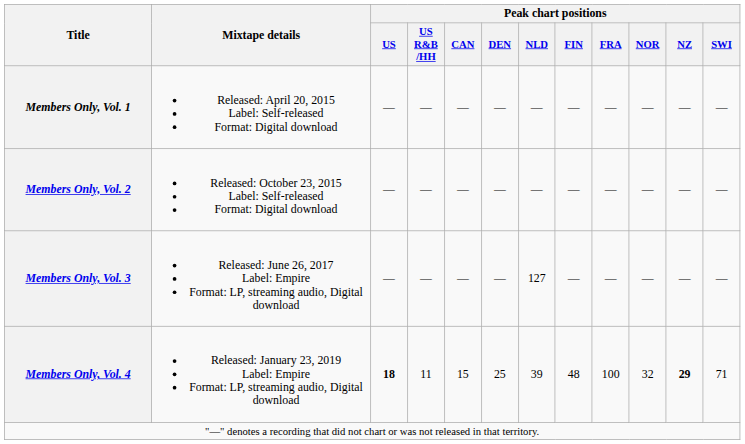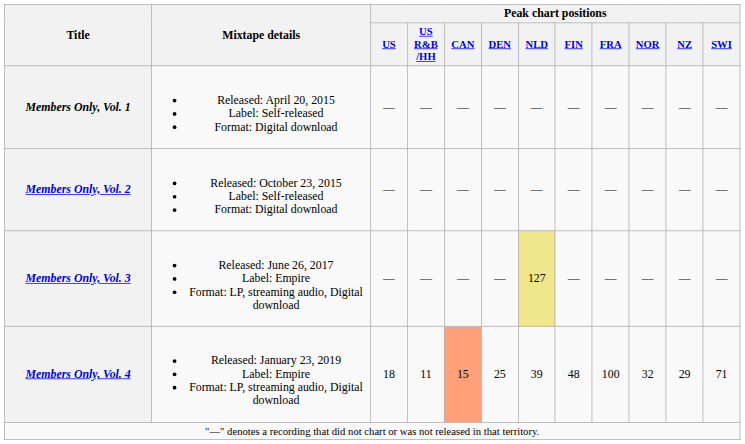Members Only, Vol. 3 | Peak chart positions / NLD: no background -> khaki background
Members Only, Vol. 4 | Peak chart positions / US: bold -> normal
Members Only, Vol. 4 | Peak chart positions / CAN: no background -> lightsalmon background
Members Only, Vol. 4 | Peak chart positions / NZ: bold -> normal
